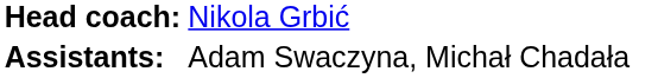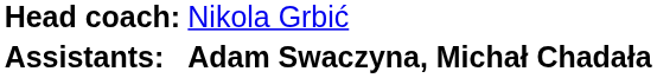Assistants: | column 2: normal -> bold
